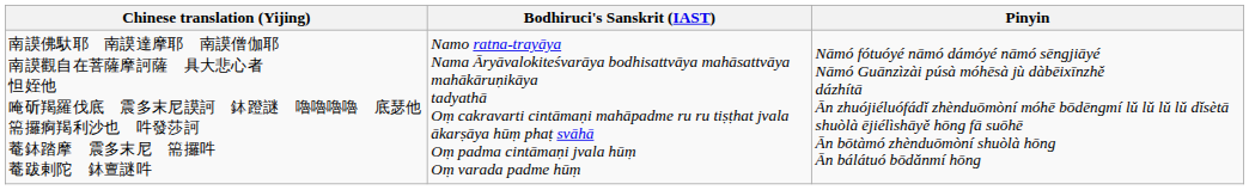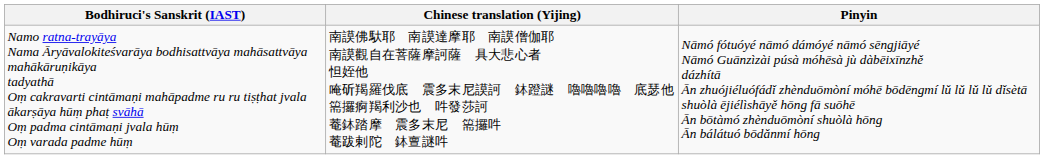columns swapped: Bodhiruci's Sanskrit (IAST) <-> Chinese translation (Yijing)
